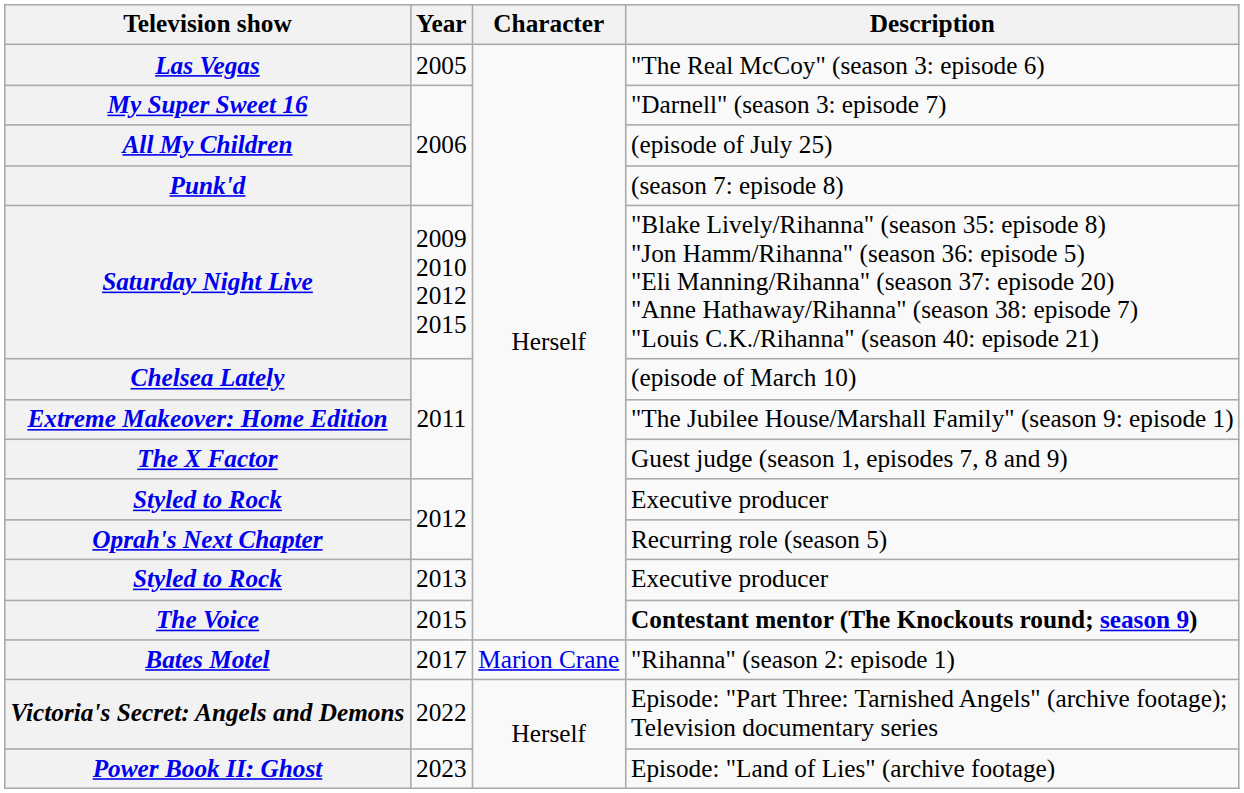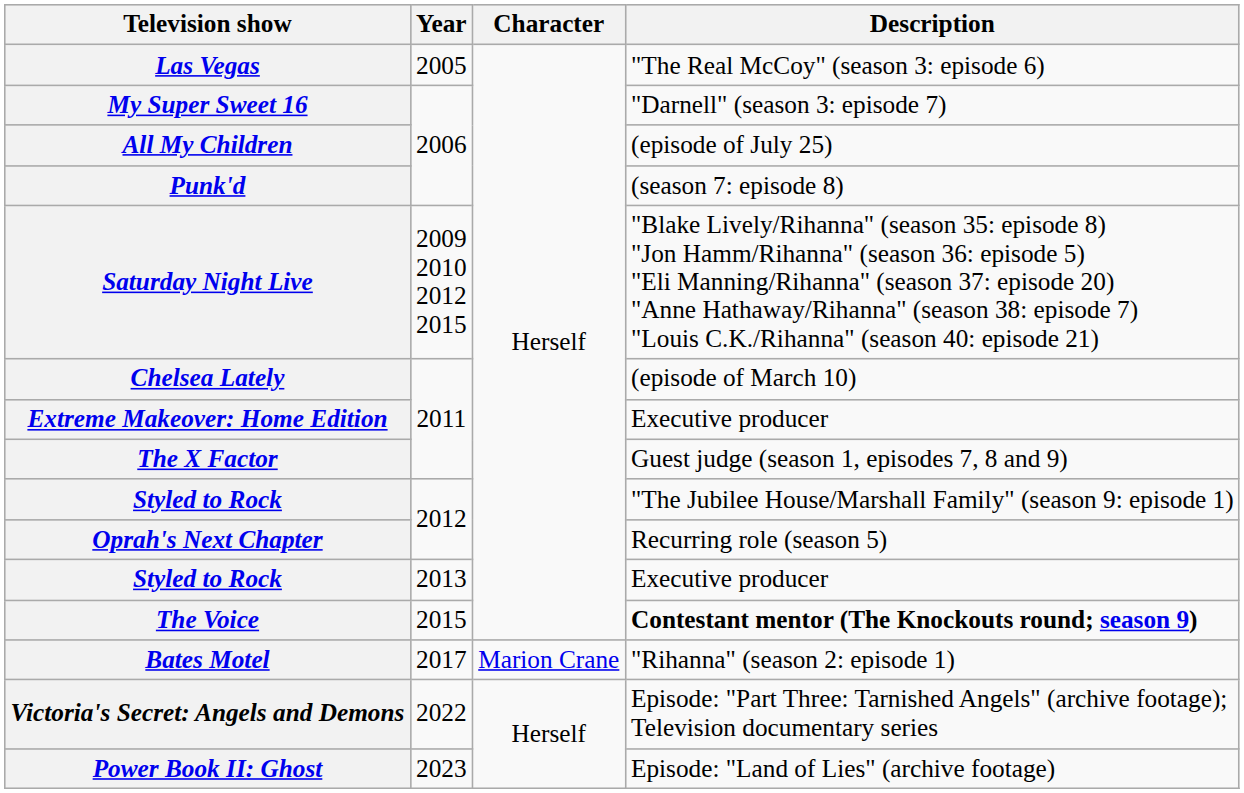Extreme Makeover: Home Edition | Description: "The Jubilee House/Marshall Family" (season 9: episode 1) -> Executive producer
Styled to Rock / 2012 | Description: Executive producer -> "The Jubilee House/Marshall Family" (season 9: episode 1)
